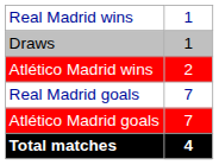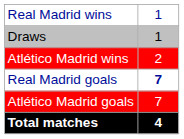Real Madrid goals | column 2: normal -> bold
